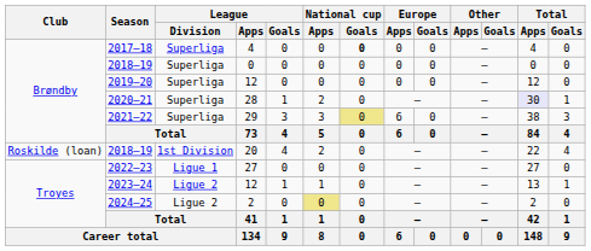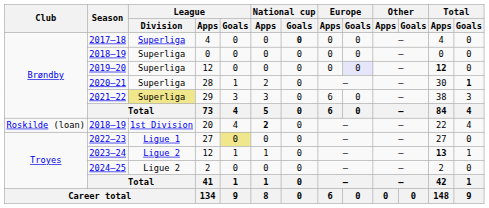2019–20 | Europe / Goals: no background -> lavender background
2019–20 | Total / Apps: normal -> bold
2020–21 | Total / Apps: lavender background -> no background
2020–21 | Total / Goals: normal -> bold
2021–22 | League / Division: no background -> khaki background
2021–22 | National cup / Goals: khaki background -> no background
2018–19 / 20 | National cup / Apps: normal -> bold
2022–23 | League / Goals: no background -> khaki background
2023–24 | Total / Apps: normal -> bold
2024–25 | National cup / Apps: khaki background -> no background
